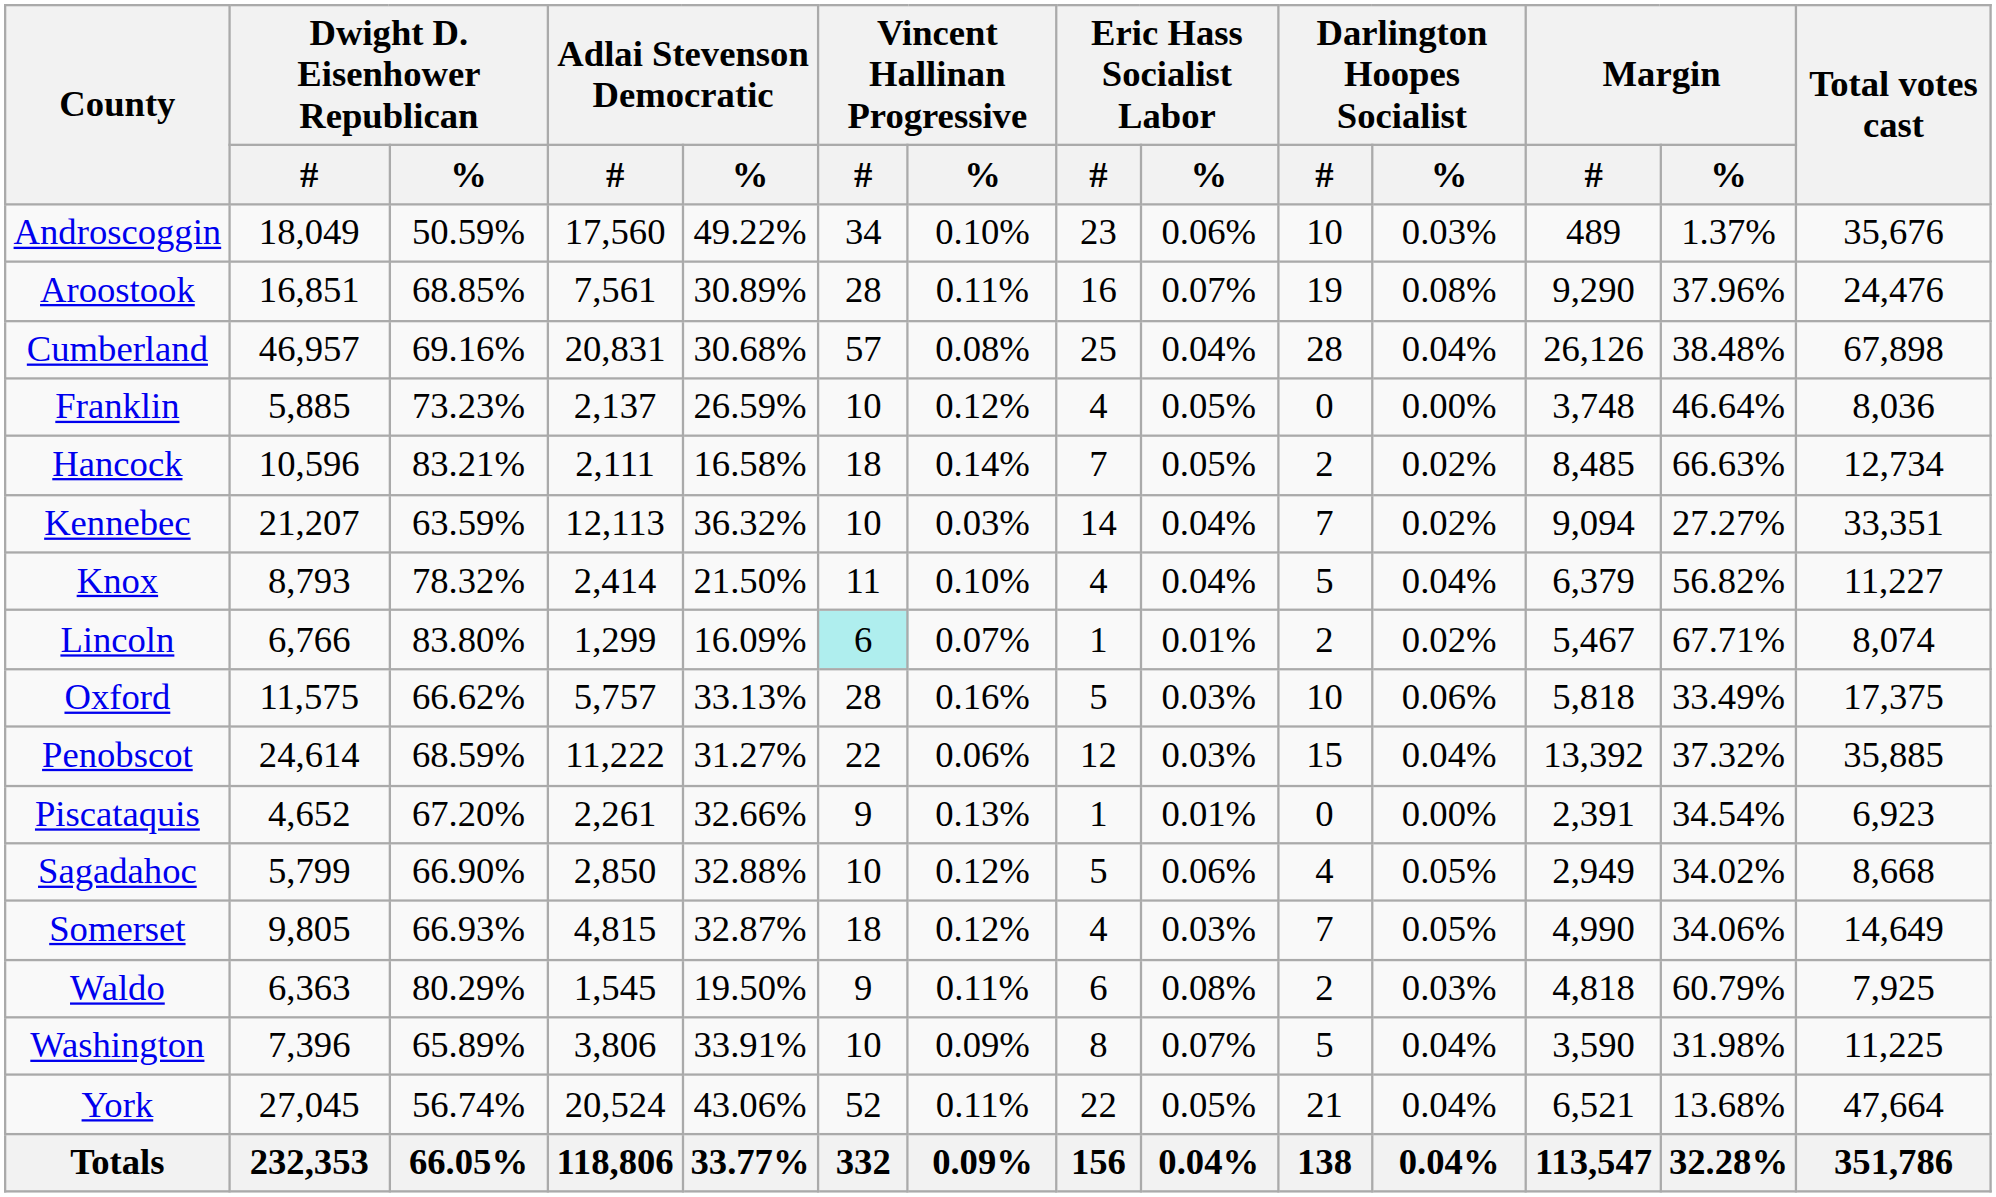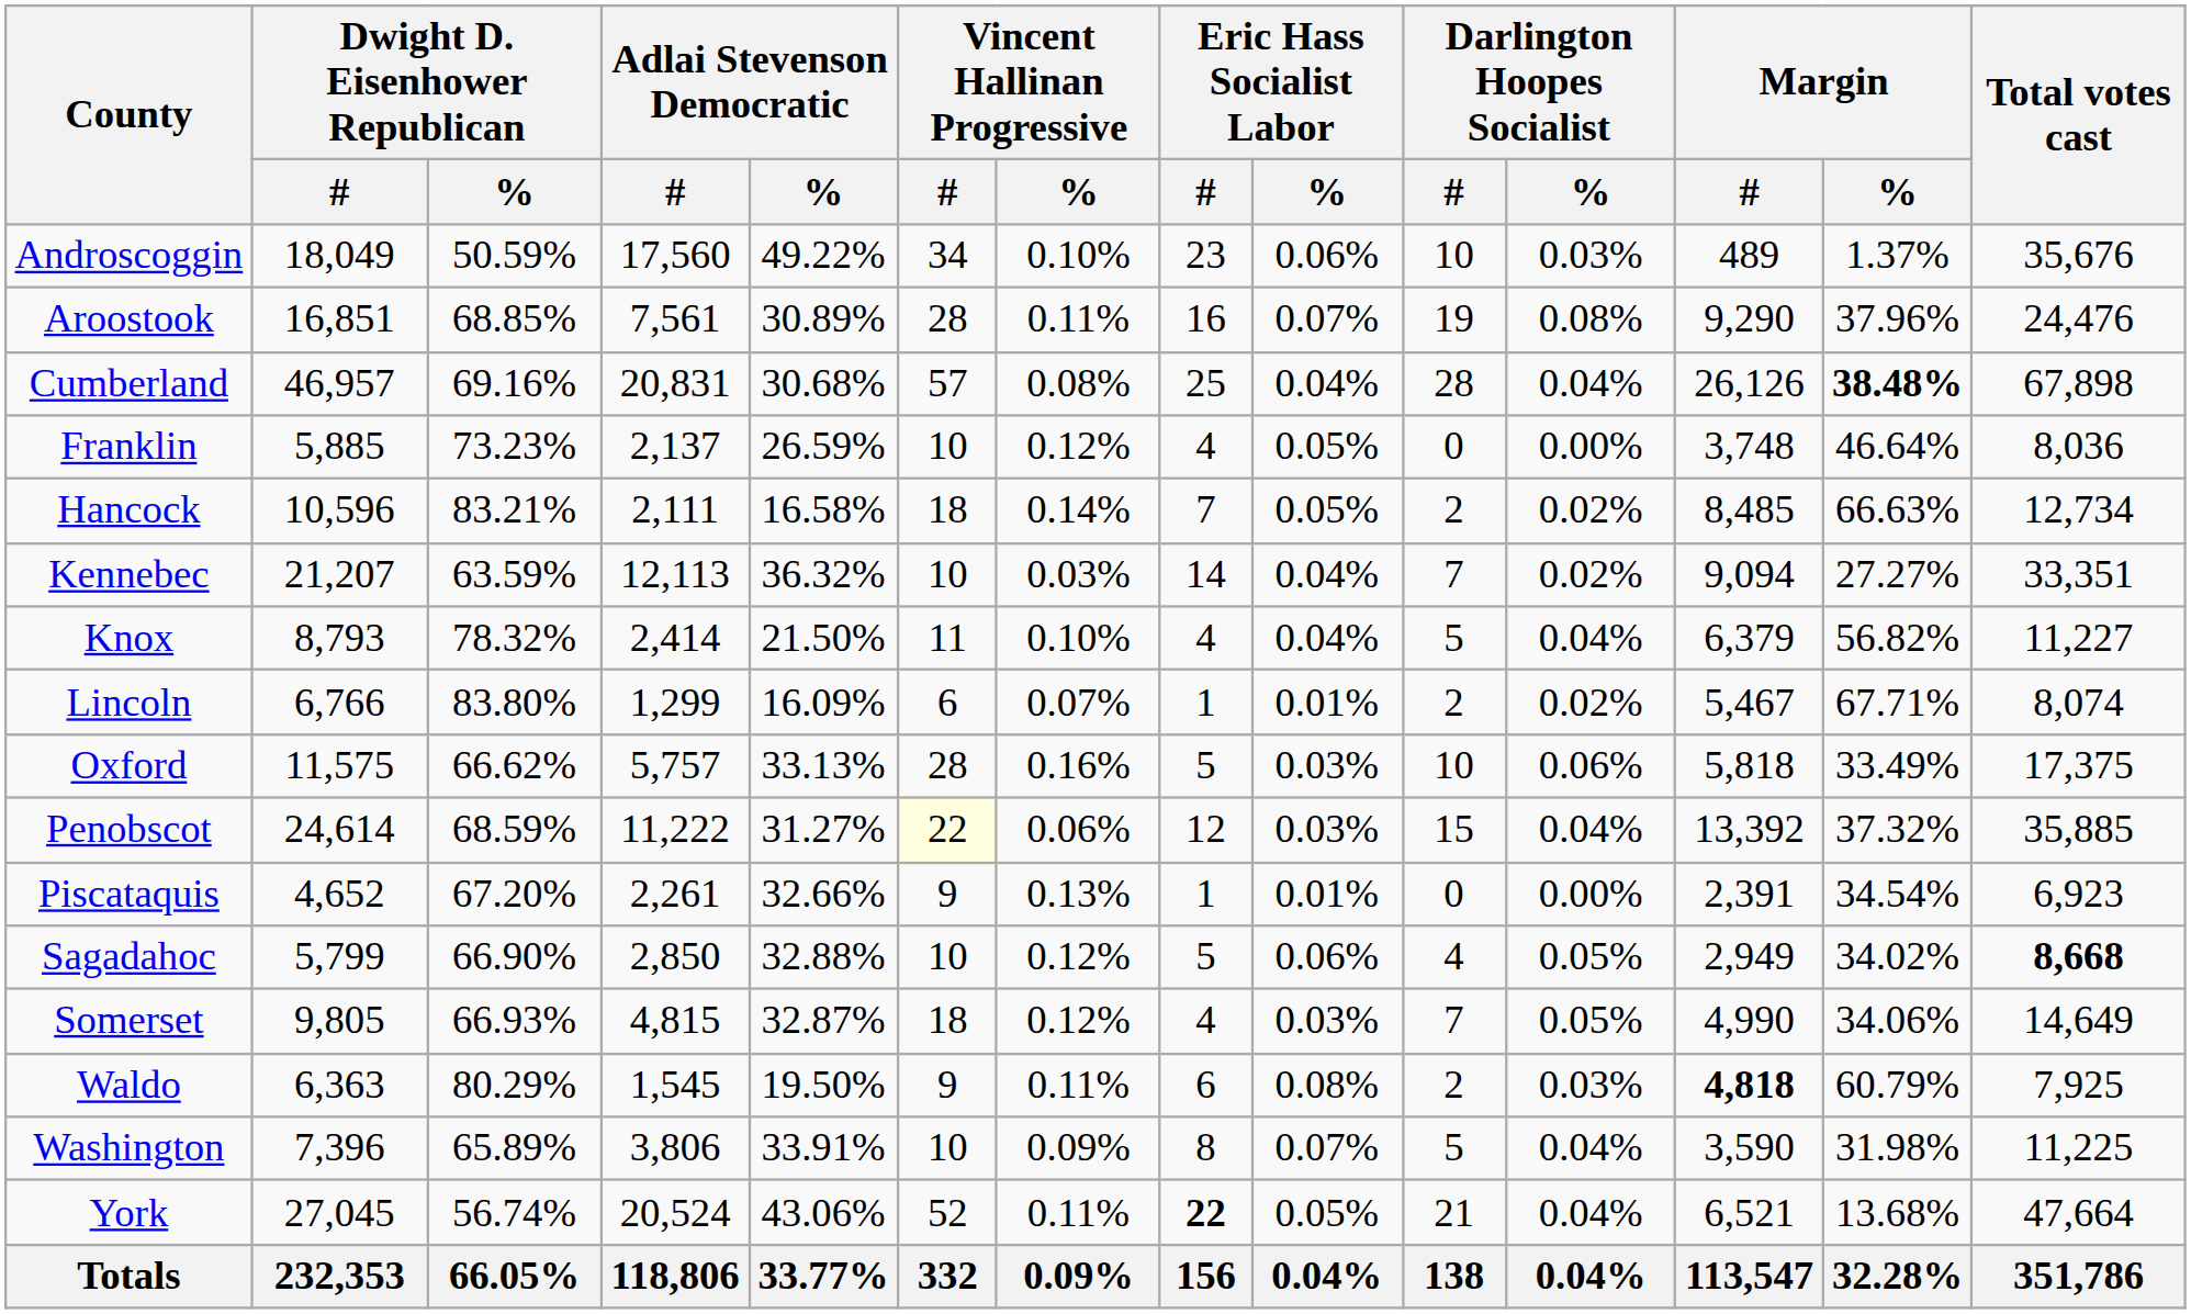Cumberland | Margin / %: normal -> bold
Lincoln | Vincent Hallinan Progressive / #: paleturquoise background -> no background
Penobscot | Vincent Hallinan Progressive / #: no background -> lightyellow background
Sagadahoc | Total votes cast: normal -> bold
Waldo | Margin / #: normal -> bold
York | Eric Hass Socialist Labor / #: normal -> bold
